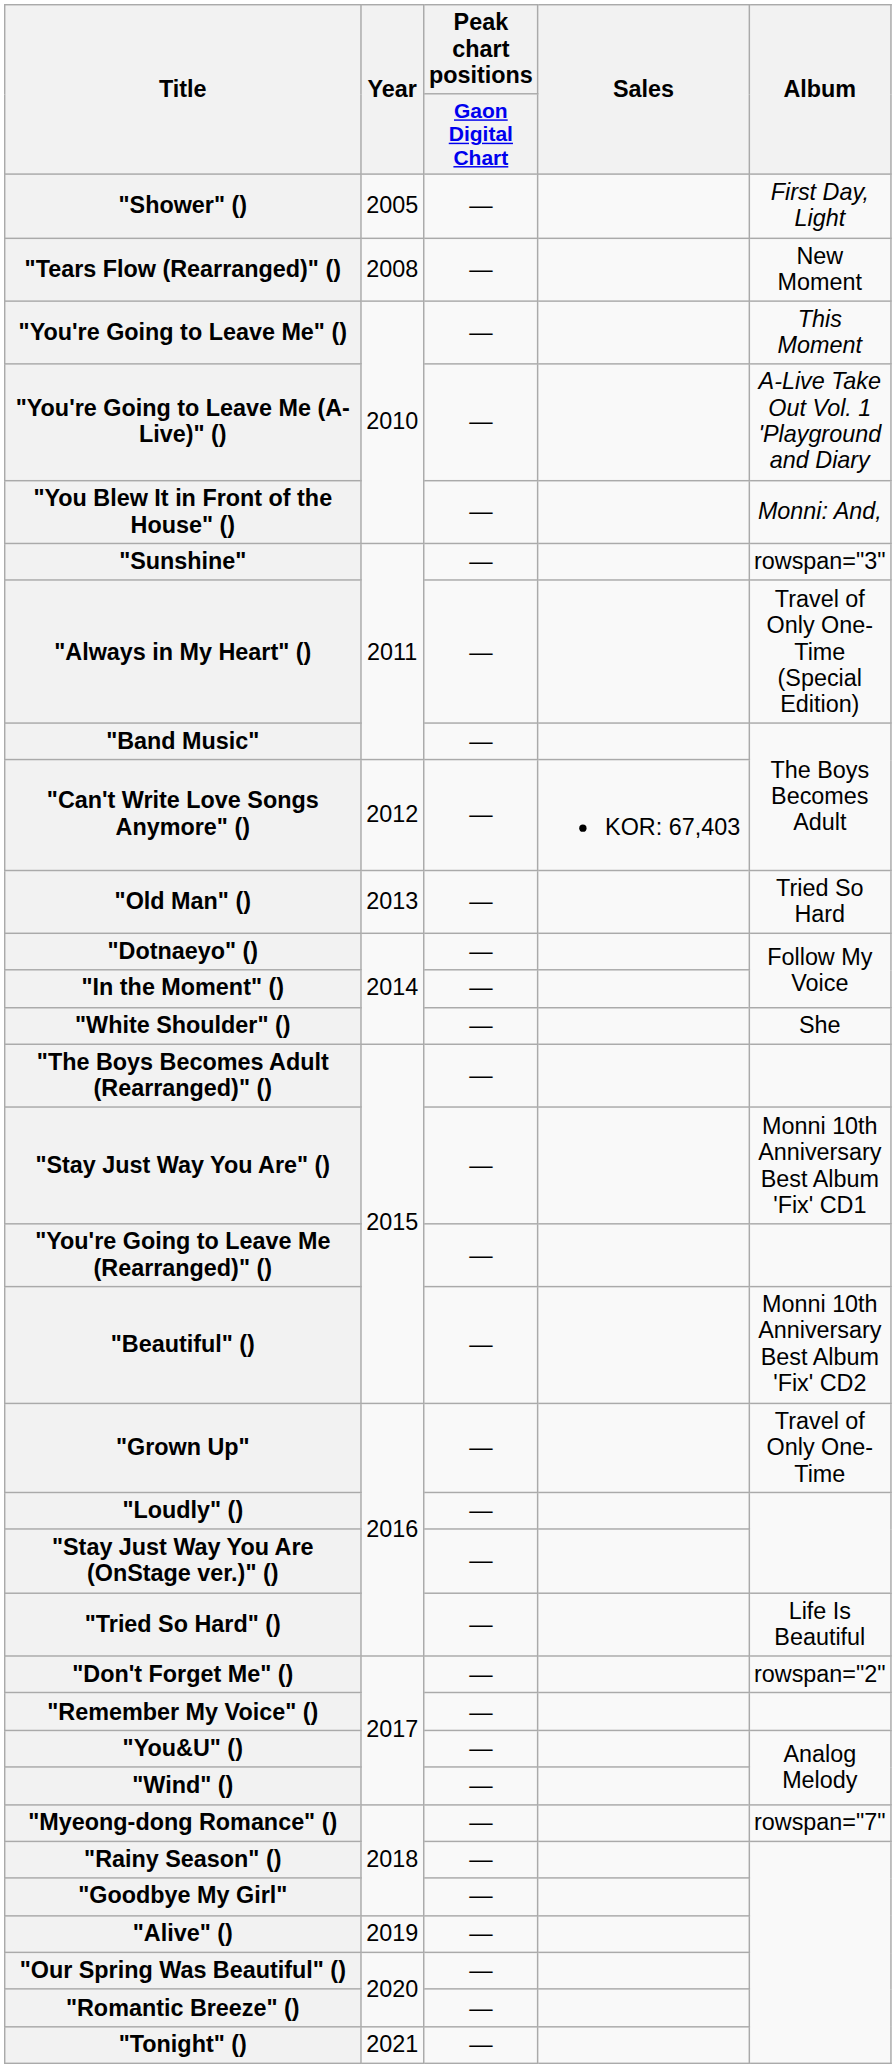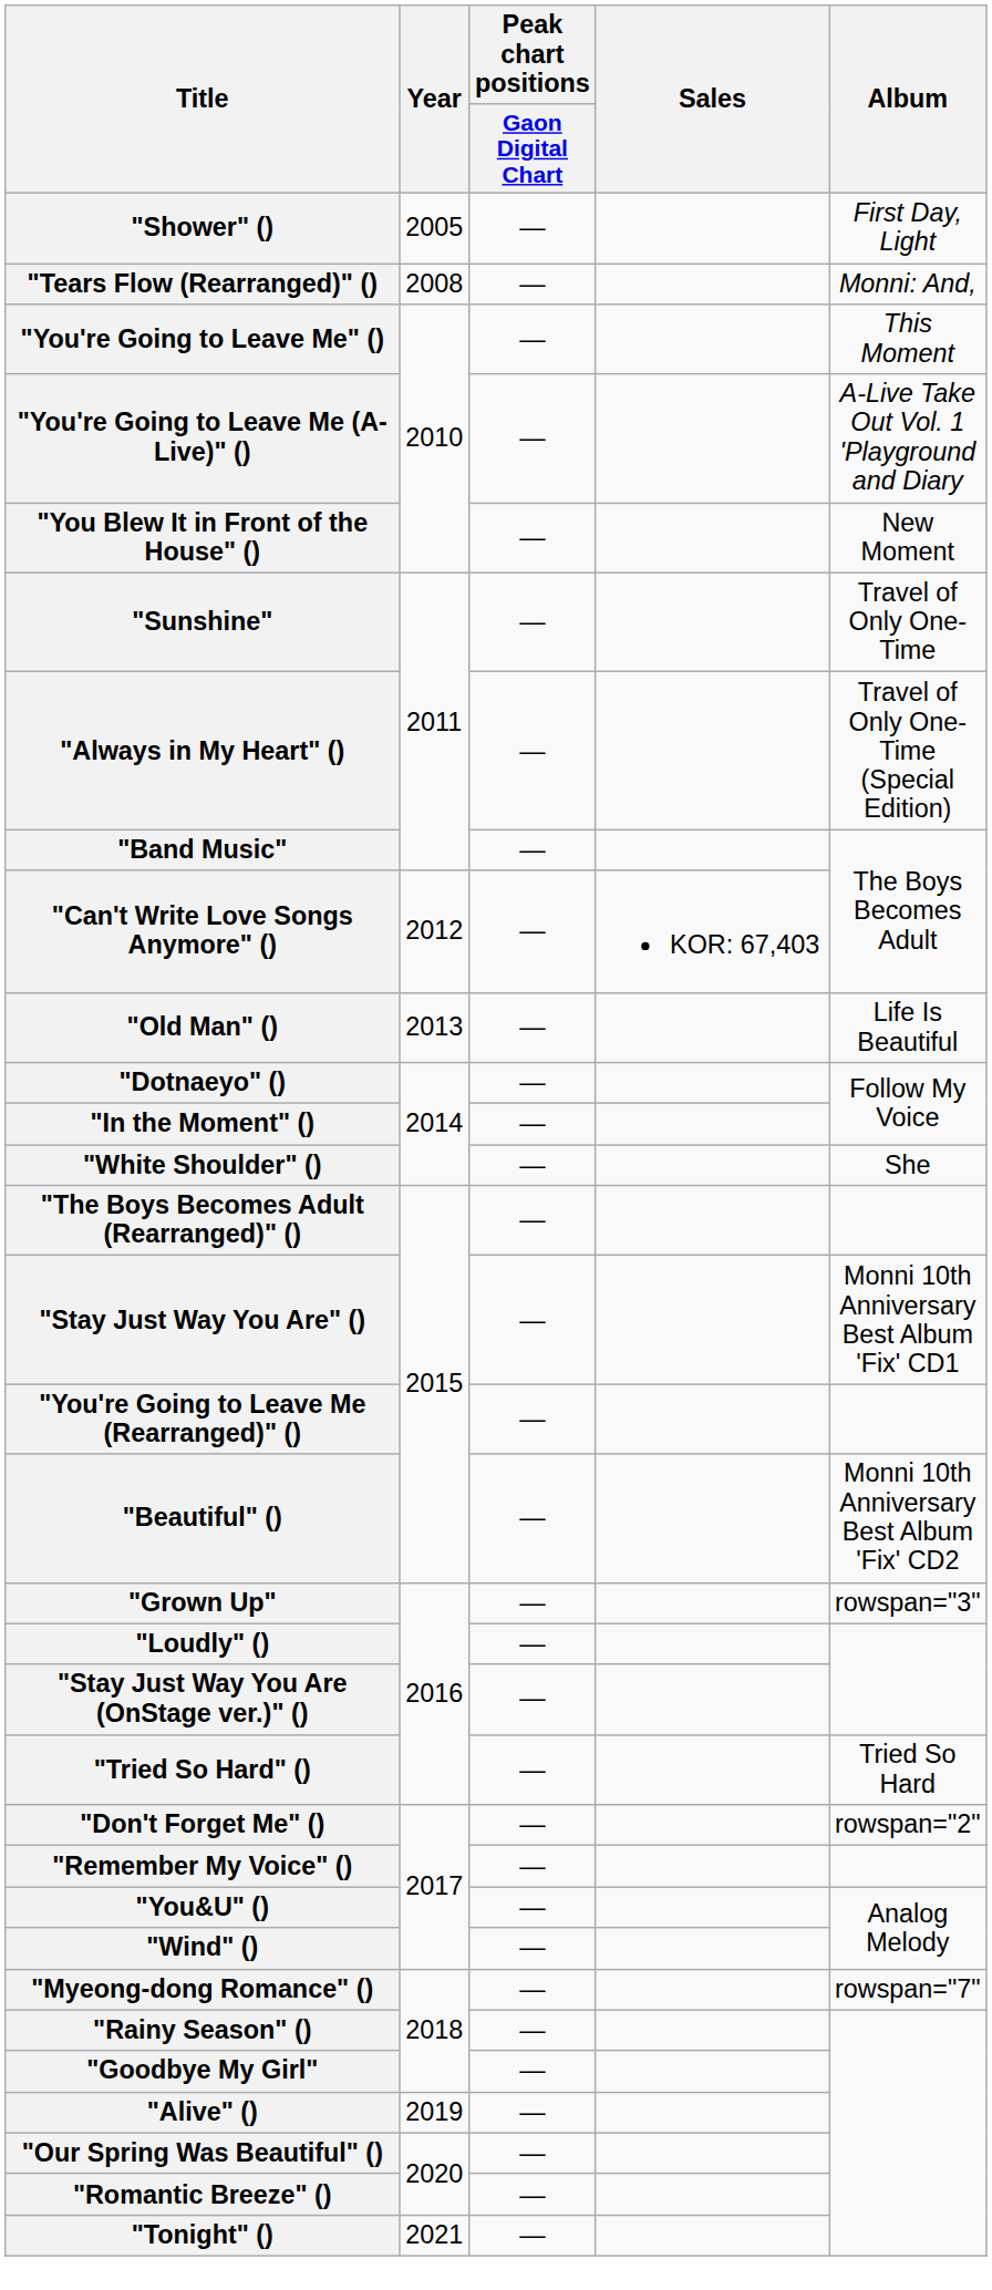"Tears Flow (Rearranged)" () | Album: New Moment -> Monni: And,
"You Blew It in Front of the House" () | Album: Monni: And, -> New Moment
"Sunshine" | Album: rowspan="3" -> Travel of Only One-Time
"Old Man" () | Album: Tried So Hard -> Life Is Beautiful
"Grown Up" | Album: Travel of Only One-Time -> rowspan="3"
"Tried So Hard" () | Album: Life Is Beautiful -> Tried So Hard
